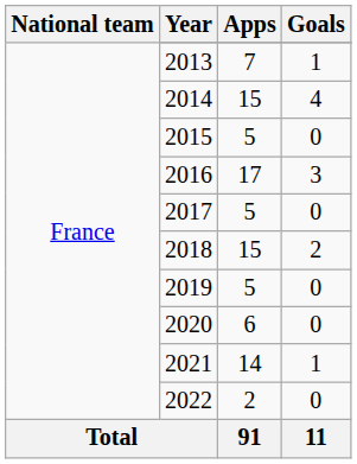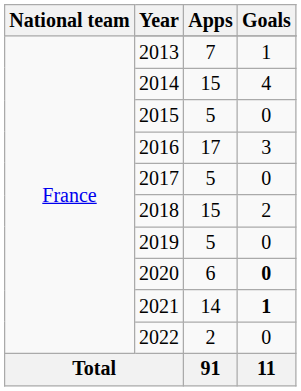2020 | Goals: normal -> bold
2021 | Goals: normal -> bold
